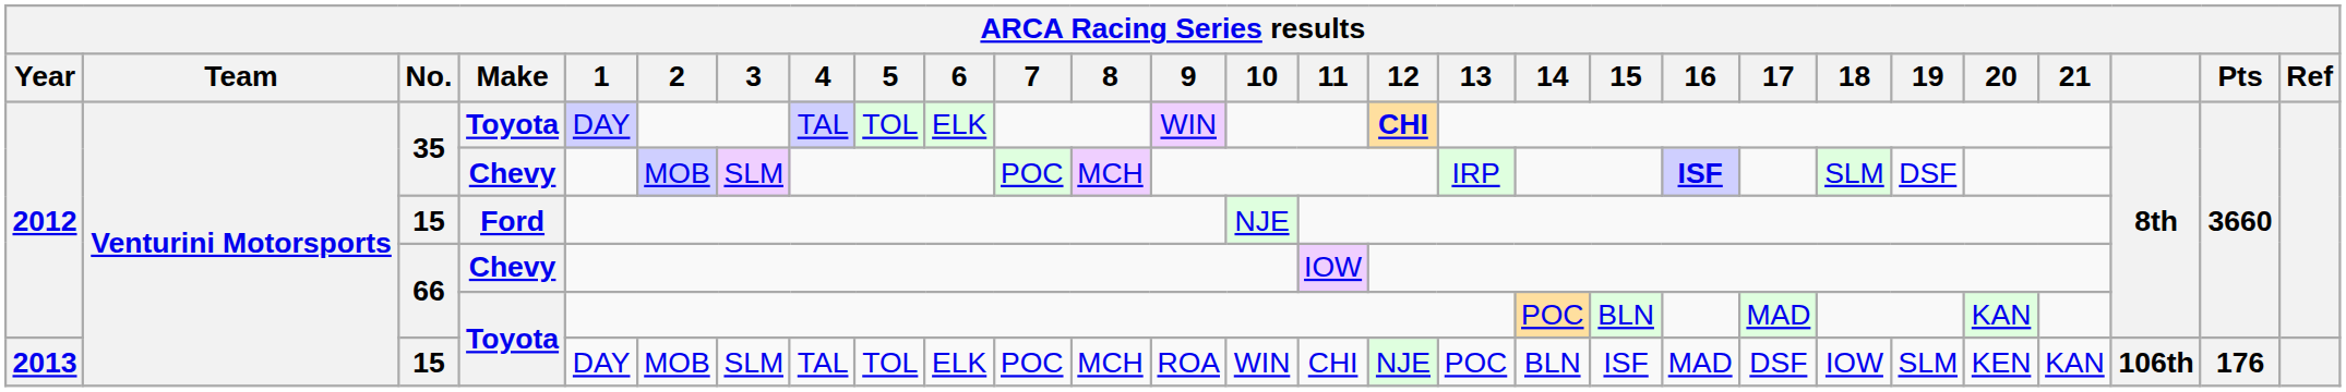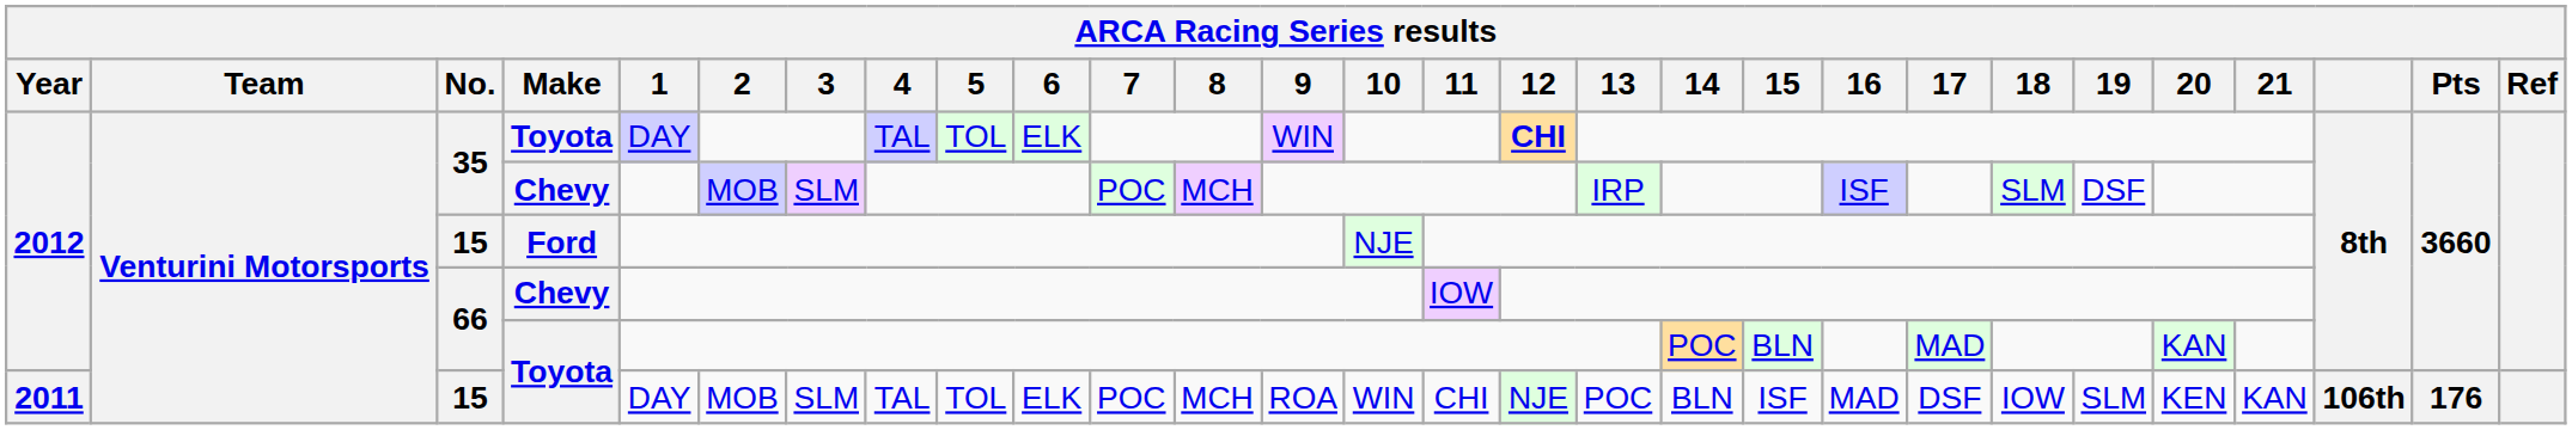35 / Chevy | 16: bold -> normal
15 / Toyota | Year: 2013 -> 2011
